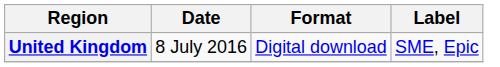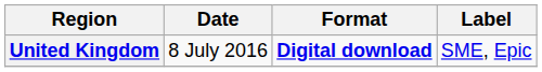United Kingdom | Format: normal -> bold
